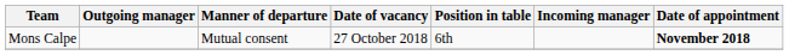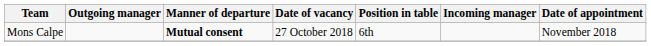Mons Calpe | Manner of departure: normal -> bold
Mons Calpe | Date of appointment: bold -> normal
